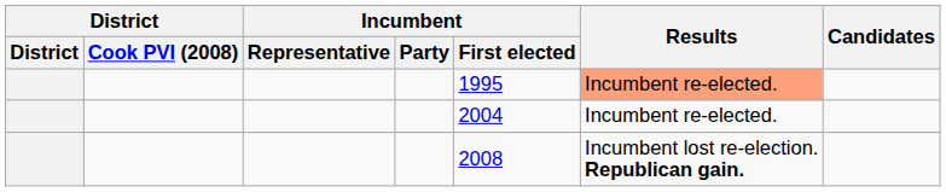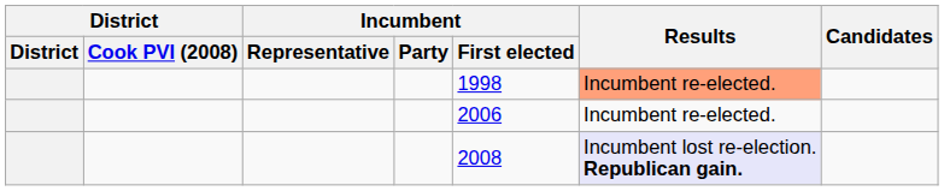row 3 | Incumbent / First elected: 1995 -> 1998
row 4 | Incumbent / First elected: 2004 -> 2006
row 5 | Results: no background -> lavender background
